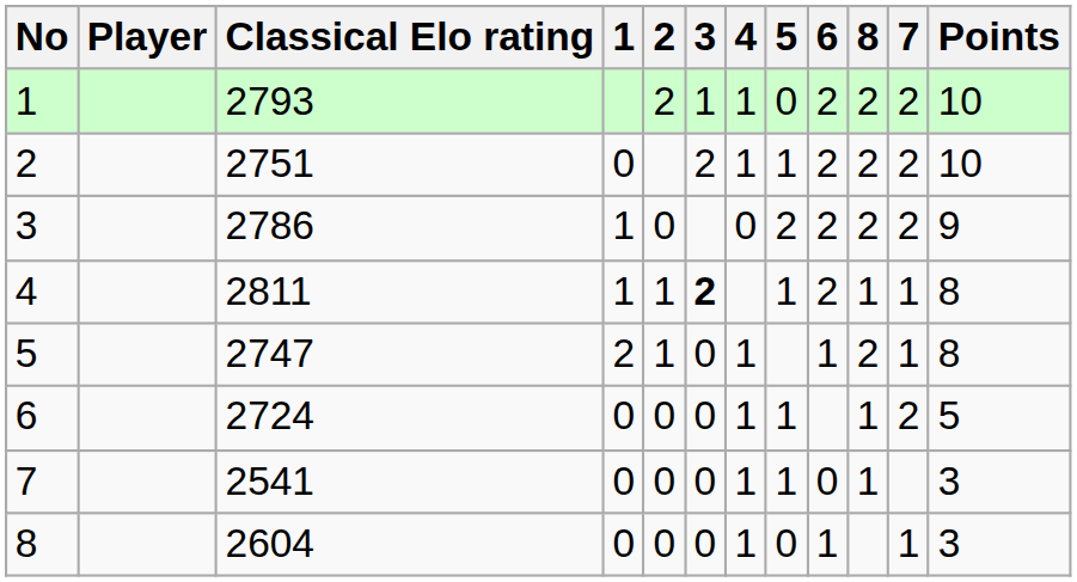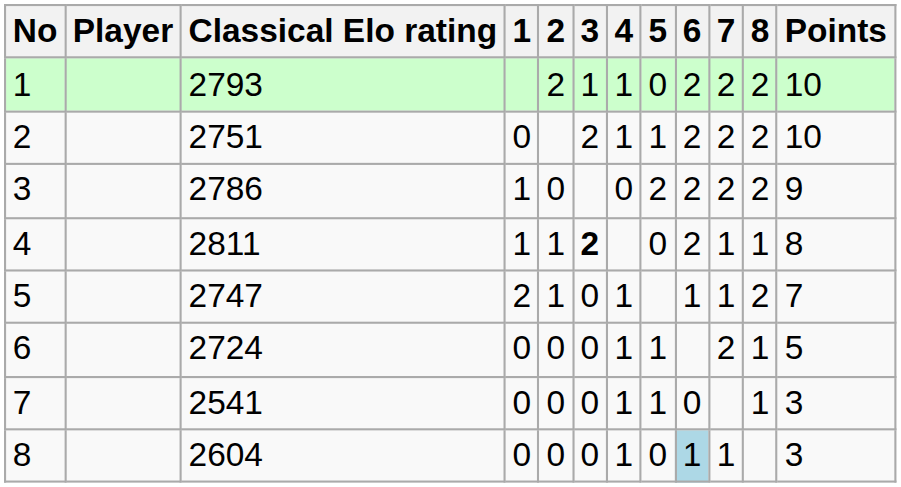columns swapped: 7 <-> 8
row 5 | 5: 1 -> 0
row 6 | Points: 8 -> 7
row 9 | 6: no background -> lightblue background
